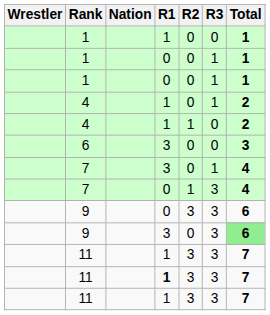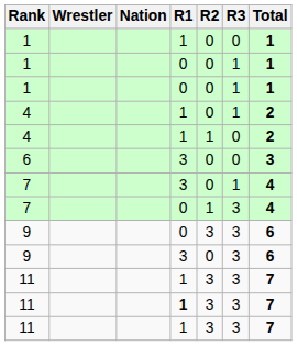columns swapped: Rank <-> Wrestler
row 11 | Total: lightgreen background -> no background
